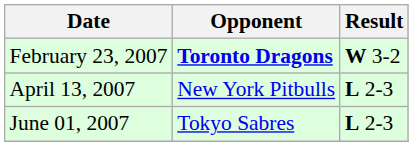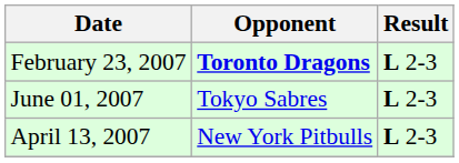February 23, 2007 | Result: W 3-2 -> L 2-3
rows swapped: April 13, 2007 <-> June 01, 2007
